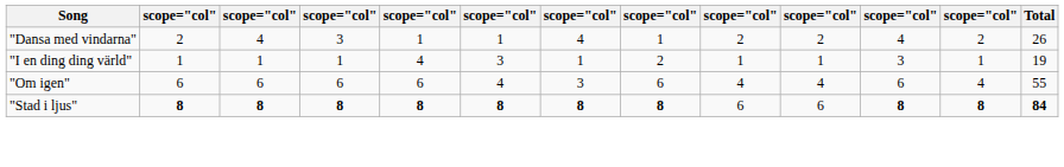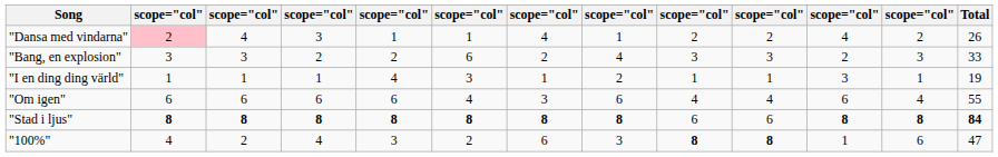"Dansa med vindarna" | column 2: no background -> pink background
+ row: "Bang, en explosion" | 3 | 3 | 2 | 2 | 6 | 2 | 4 | 3 | 3 | 2 | 3 | 33
+ row: "100%" | 4 | 2 | 4 | 3 | 2 | 6 | 3 | 8 | 8 | 1 | 6 | 47
